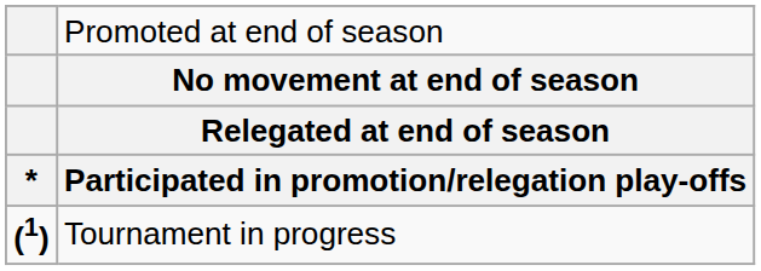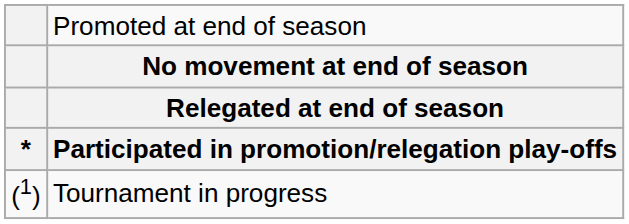Tournament in progress | column 1: bold -> normal
